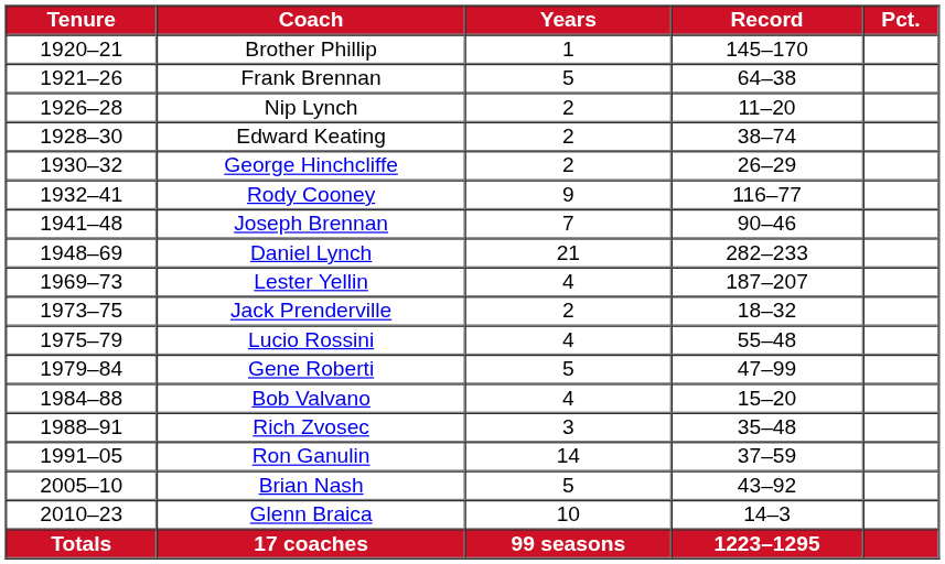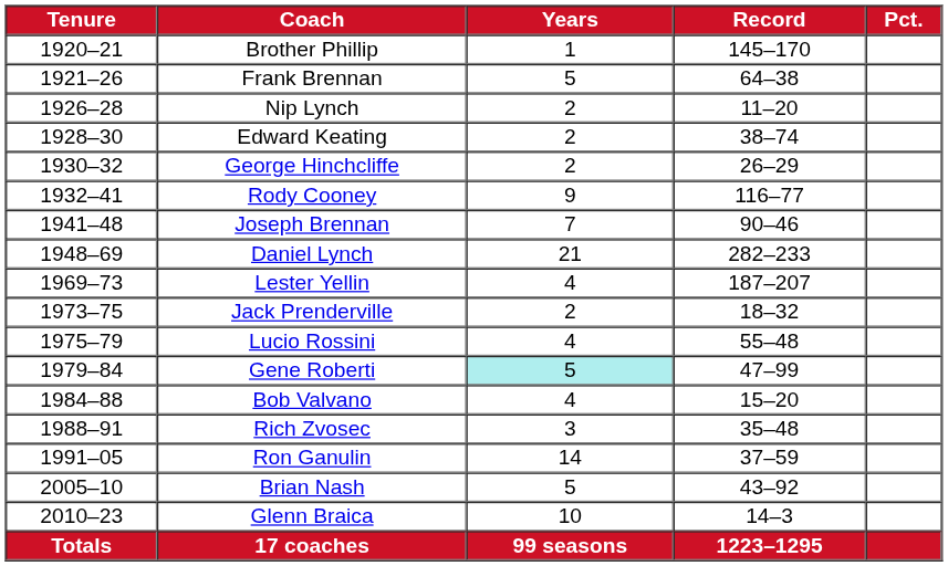Gene Roberti | Years: no background -> paleturquoise background
